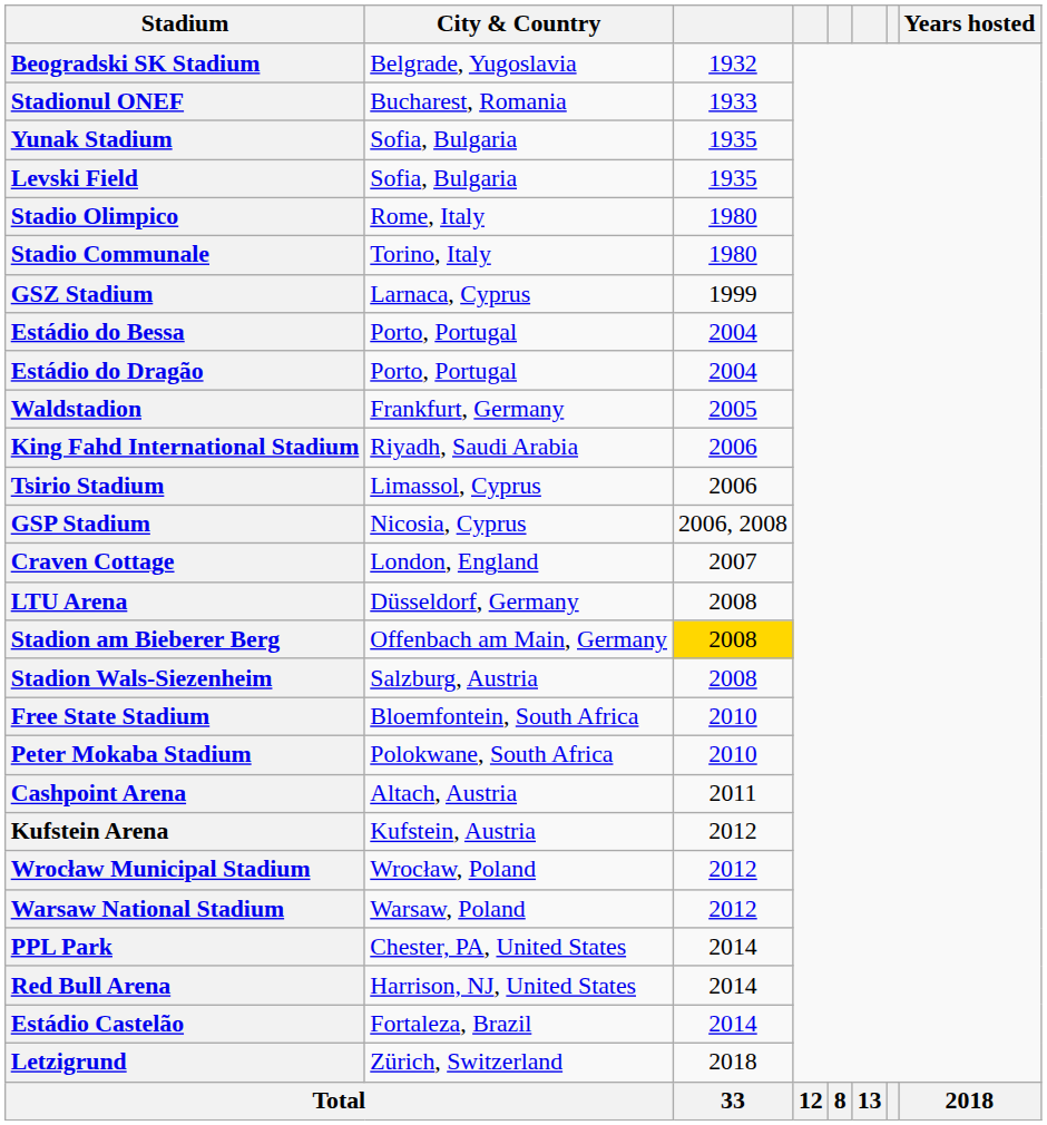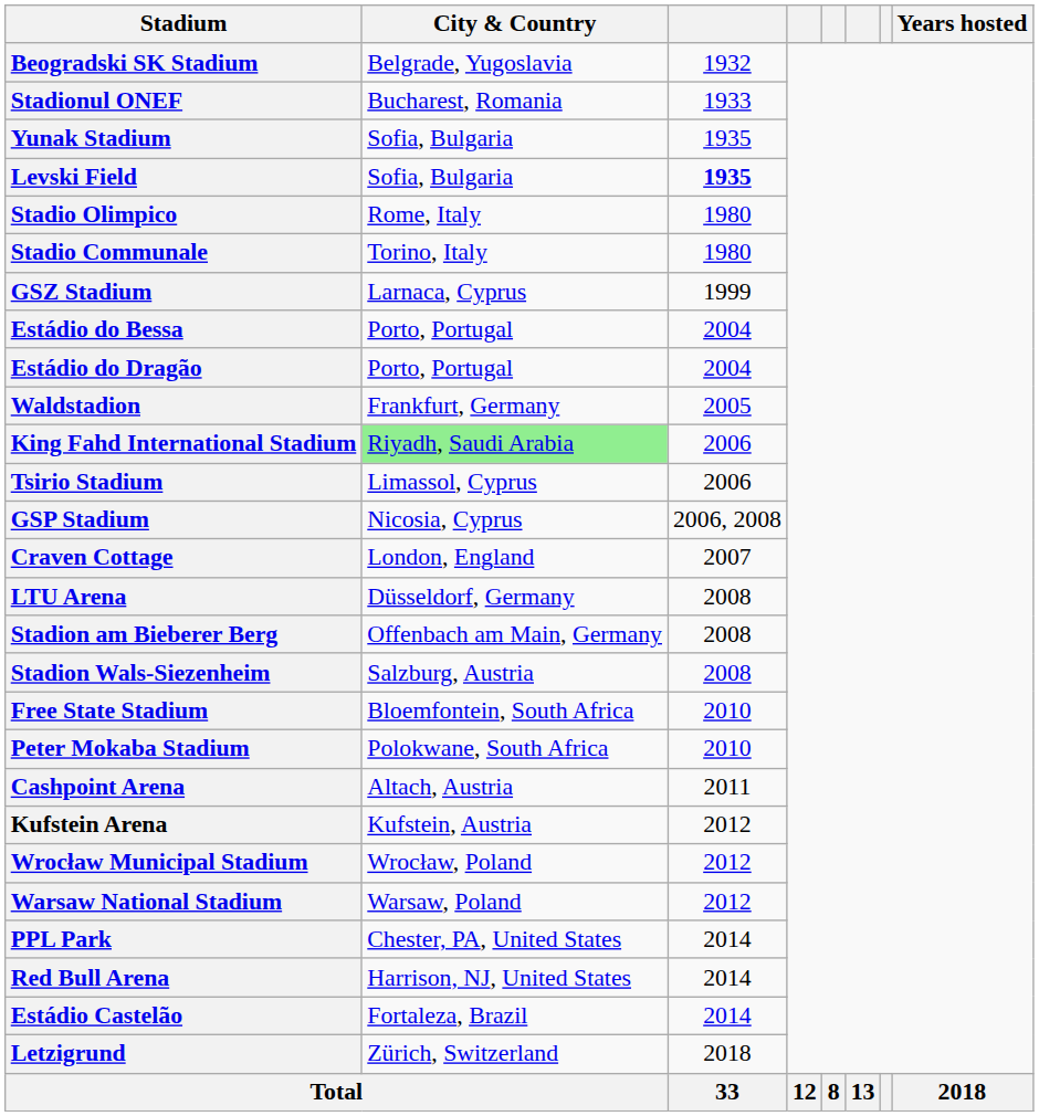Levski Field | column 3: normal -> bold
King Fahd International Stadium | City & Country: no background -> lightgreen background
Stadion am Bieberer Berg | column 3: gold background -> no background
